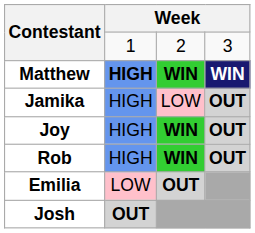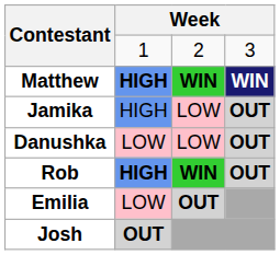- row: Joy | HIGH | WIN | OUT
+ row: Danushka | LOW | LOW | OUT
Rob | column 2: normal -> bold
